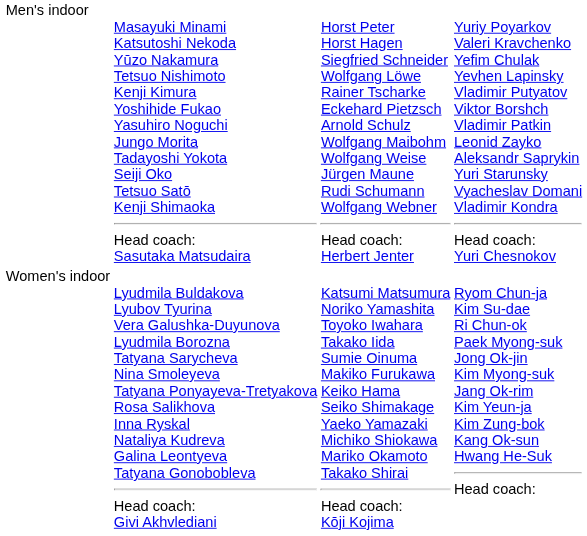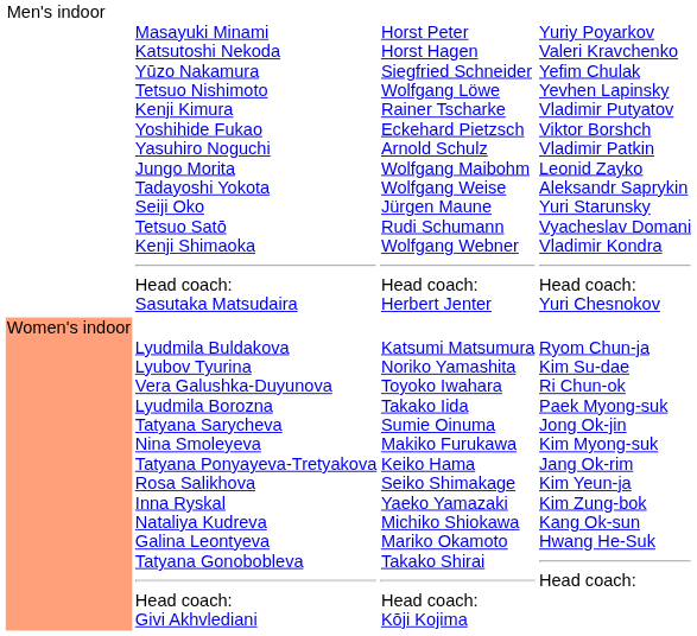Women's indoor | column 1: no background -> lightsalmon background
